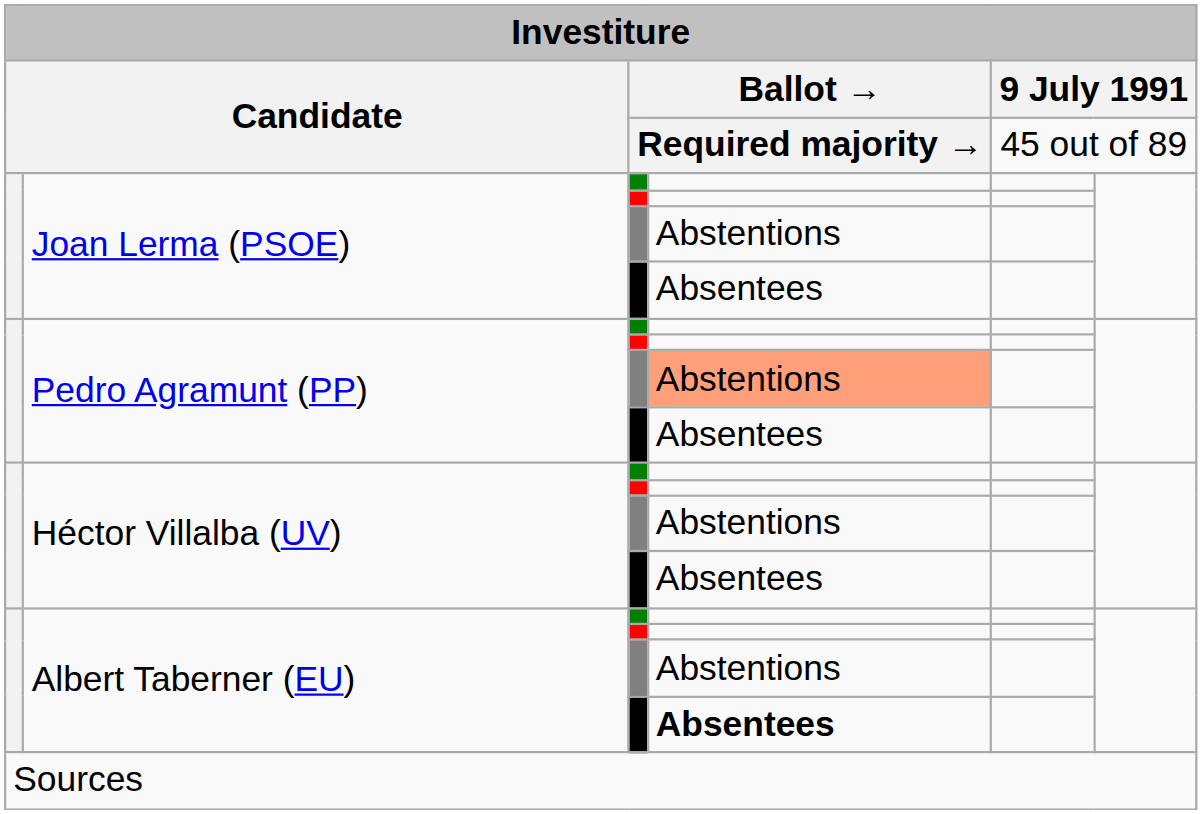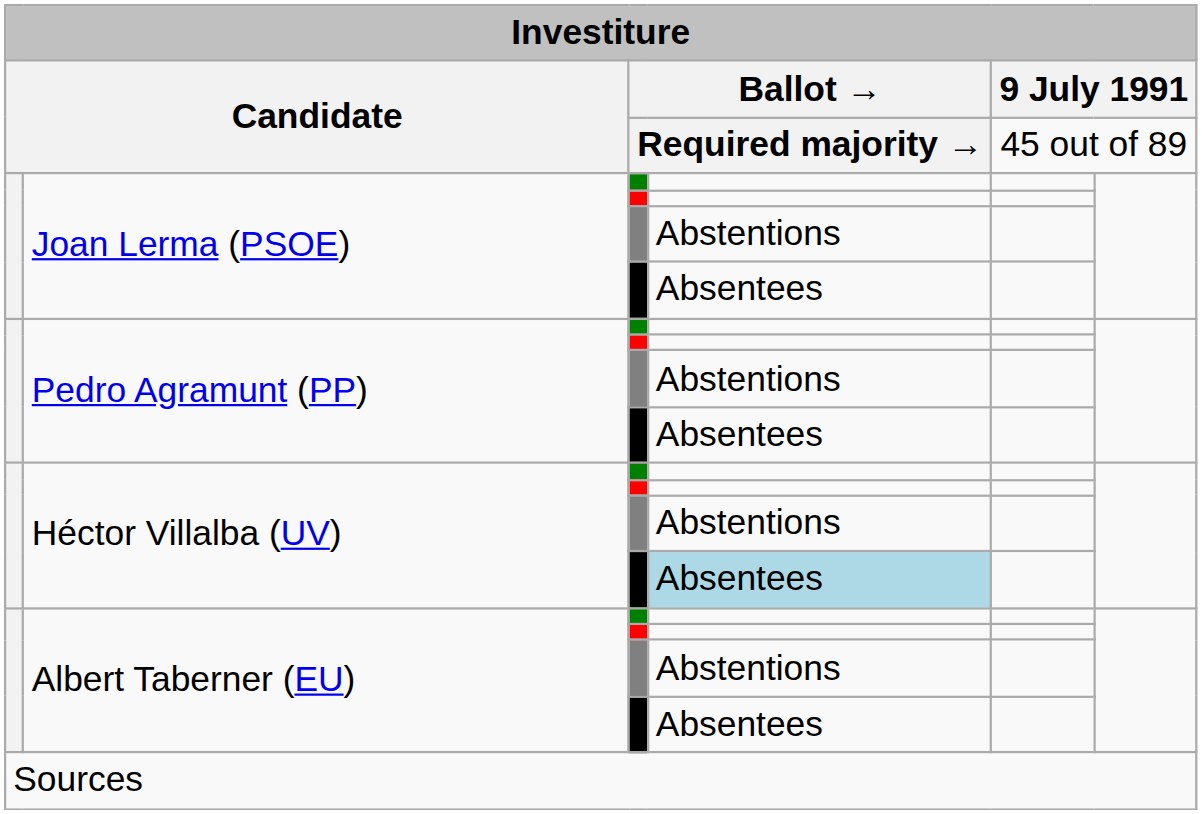Pedro Agramunt (PP) / Abstentions | column 4: lightsalmon background -> no background
Héctor Villalba (UV) / Absentees | column 4: no background -> lightblue background
Albert Taberner (EU) / Absentees | column 4: bold -> normal
